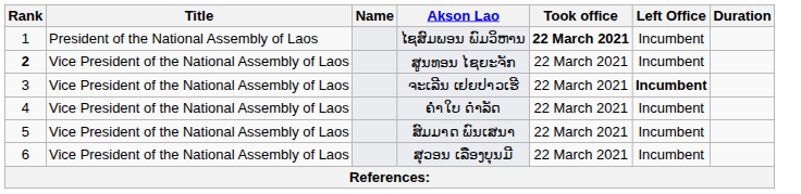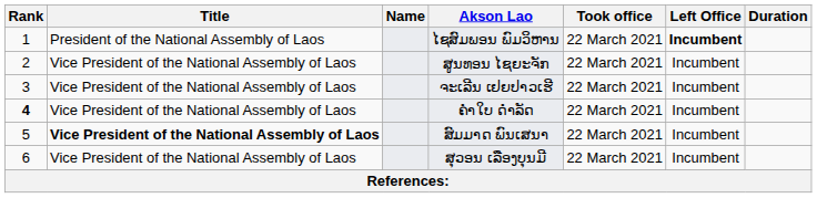ໄຊສົມພອນ ພົມວິຫານ | Took office: bold -> normal
ໄຊສົມພອນ ພົມວິຫານ | Left Office: normal -> bold
ສູນທອນ ໄຊຍະຈັກ | Rank: bold -> normal
ຈະເລີນ ເຢຍປາວເຮີ | Left Office: bold -> normal
ຄໍາໃບ ດໍາລັດ | Rank: normal -> bold
ສົມມາດ ພົນເສນາ | Title: normal -> bold
